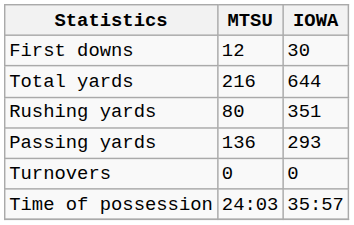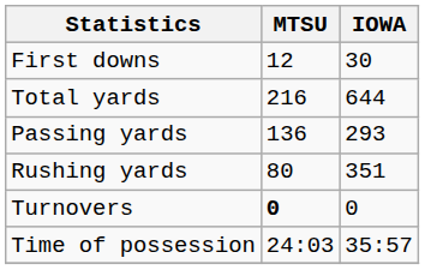rows swapped: Rushing yards <-> Passing yards
Turnovers | MTSU: normal -> bold
